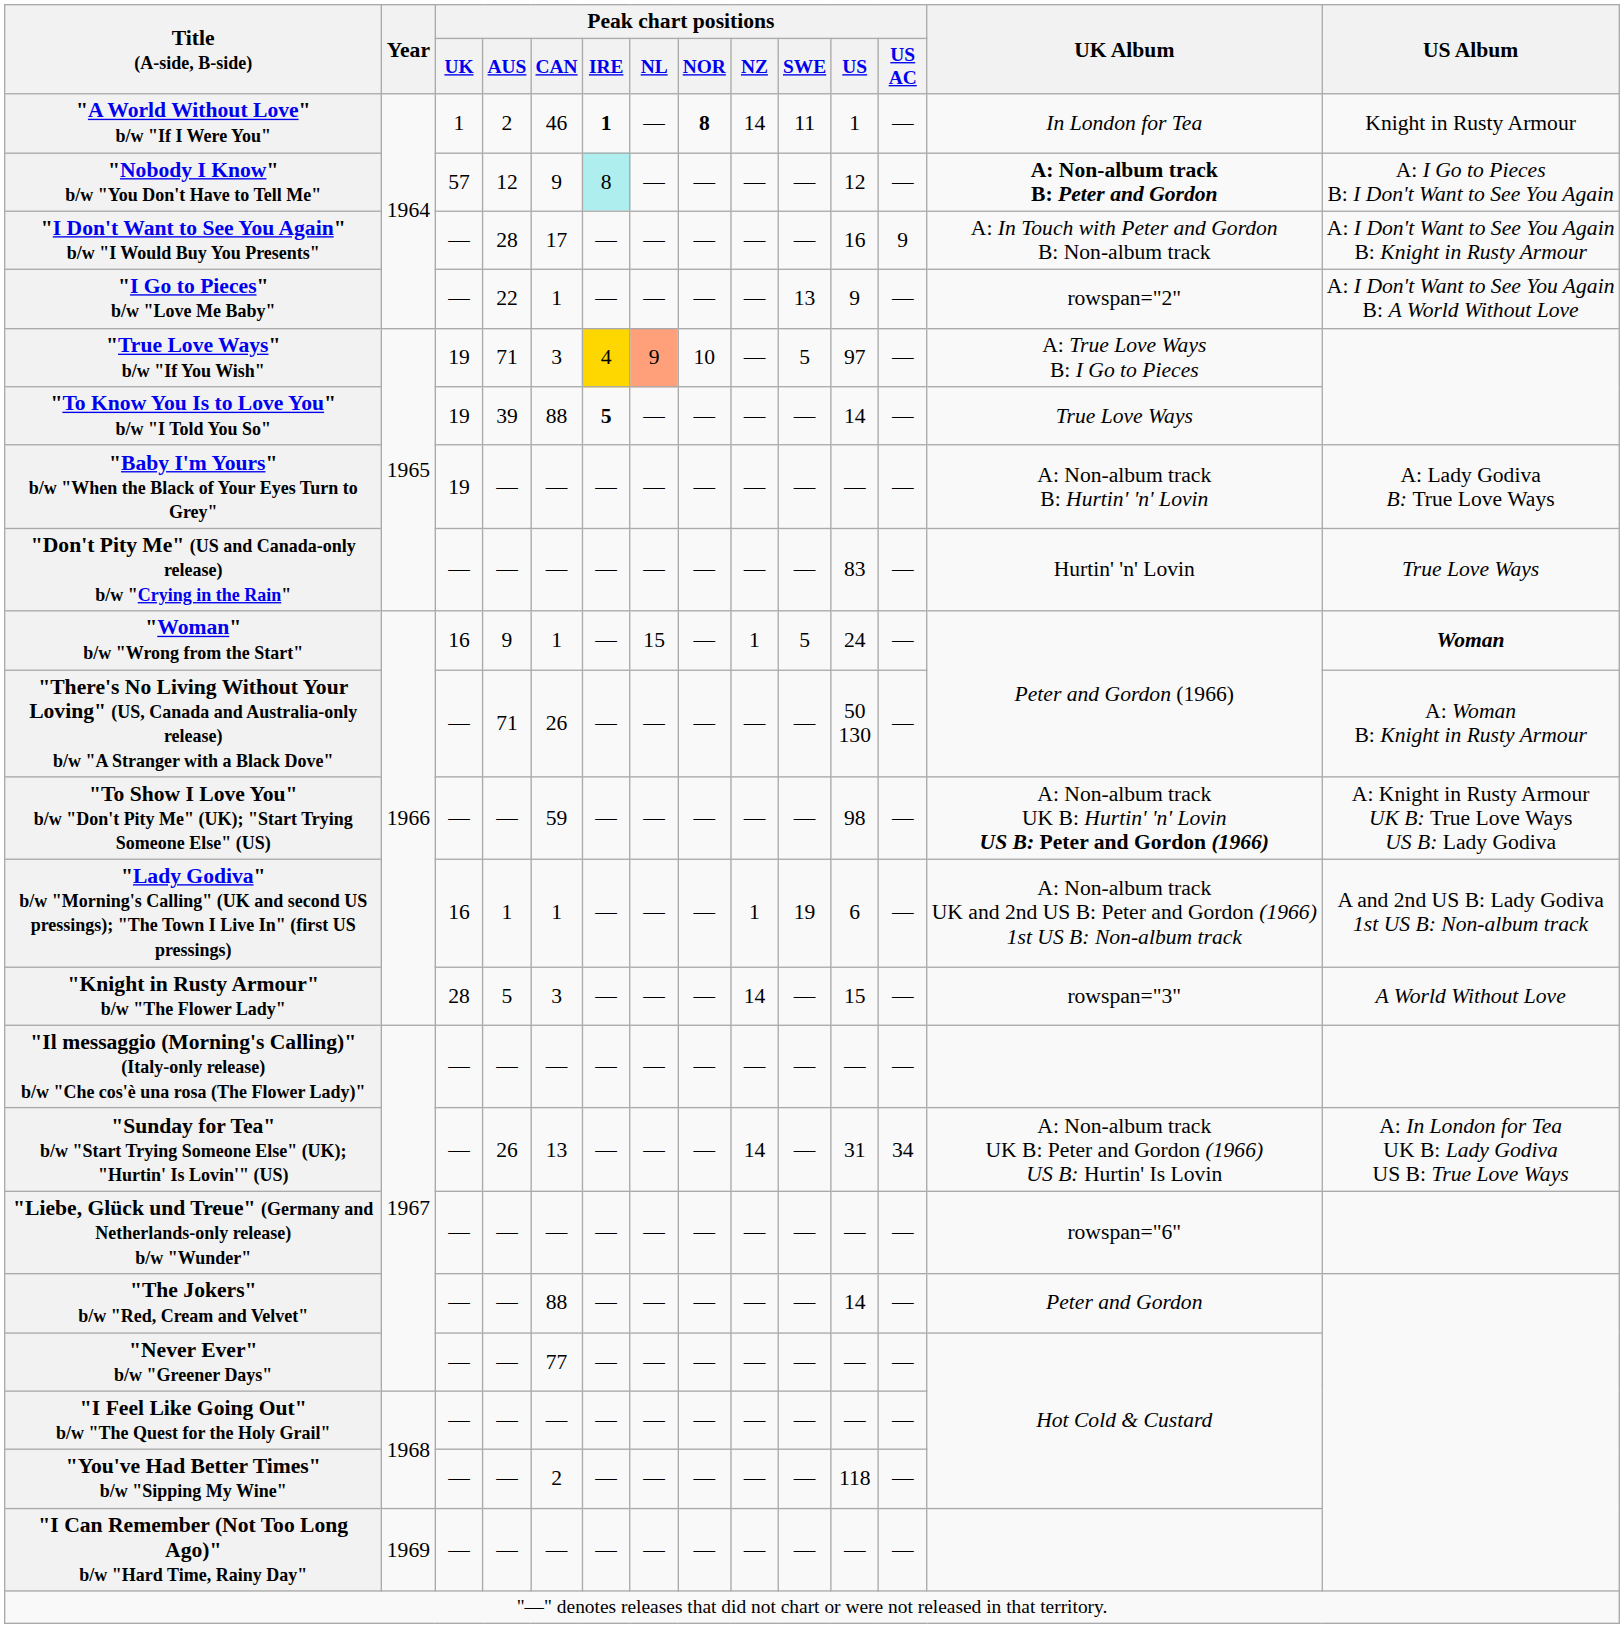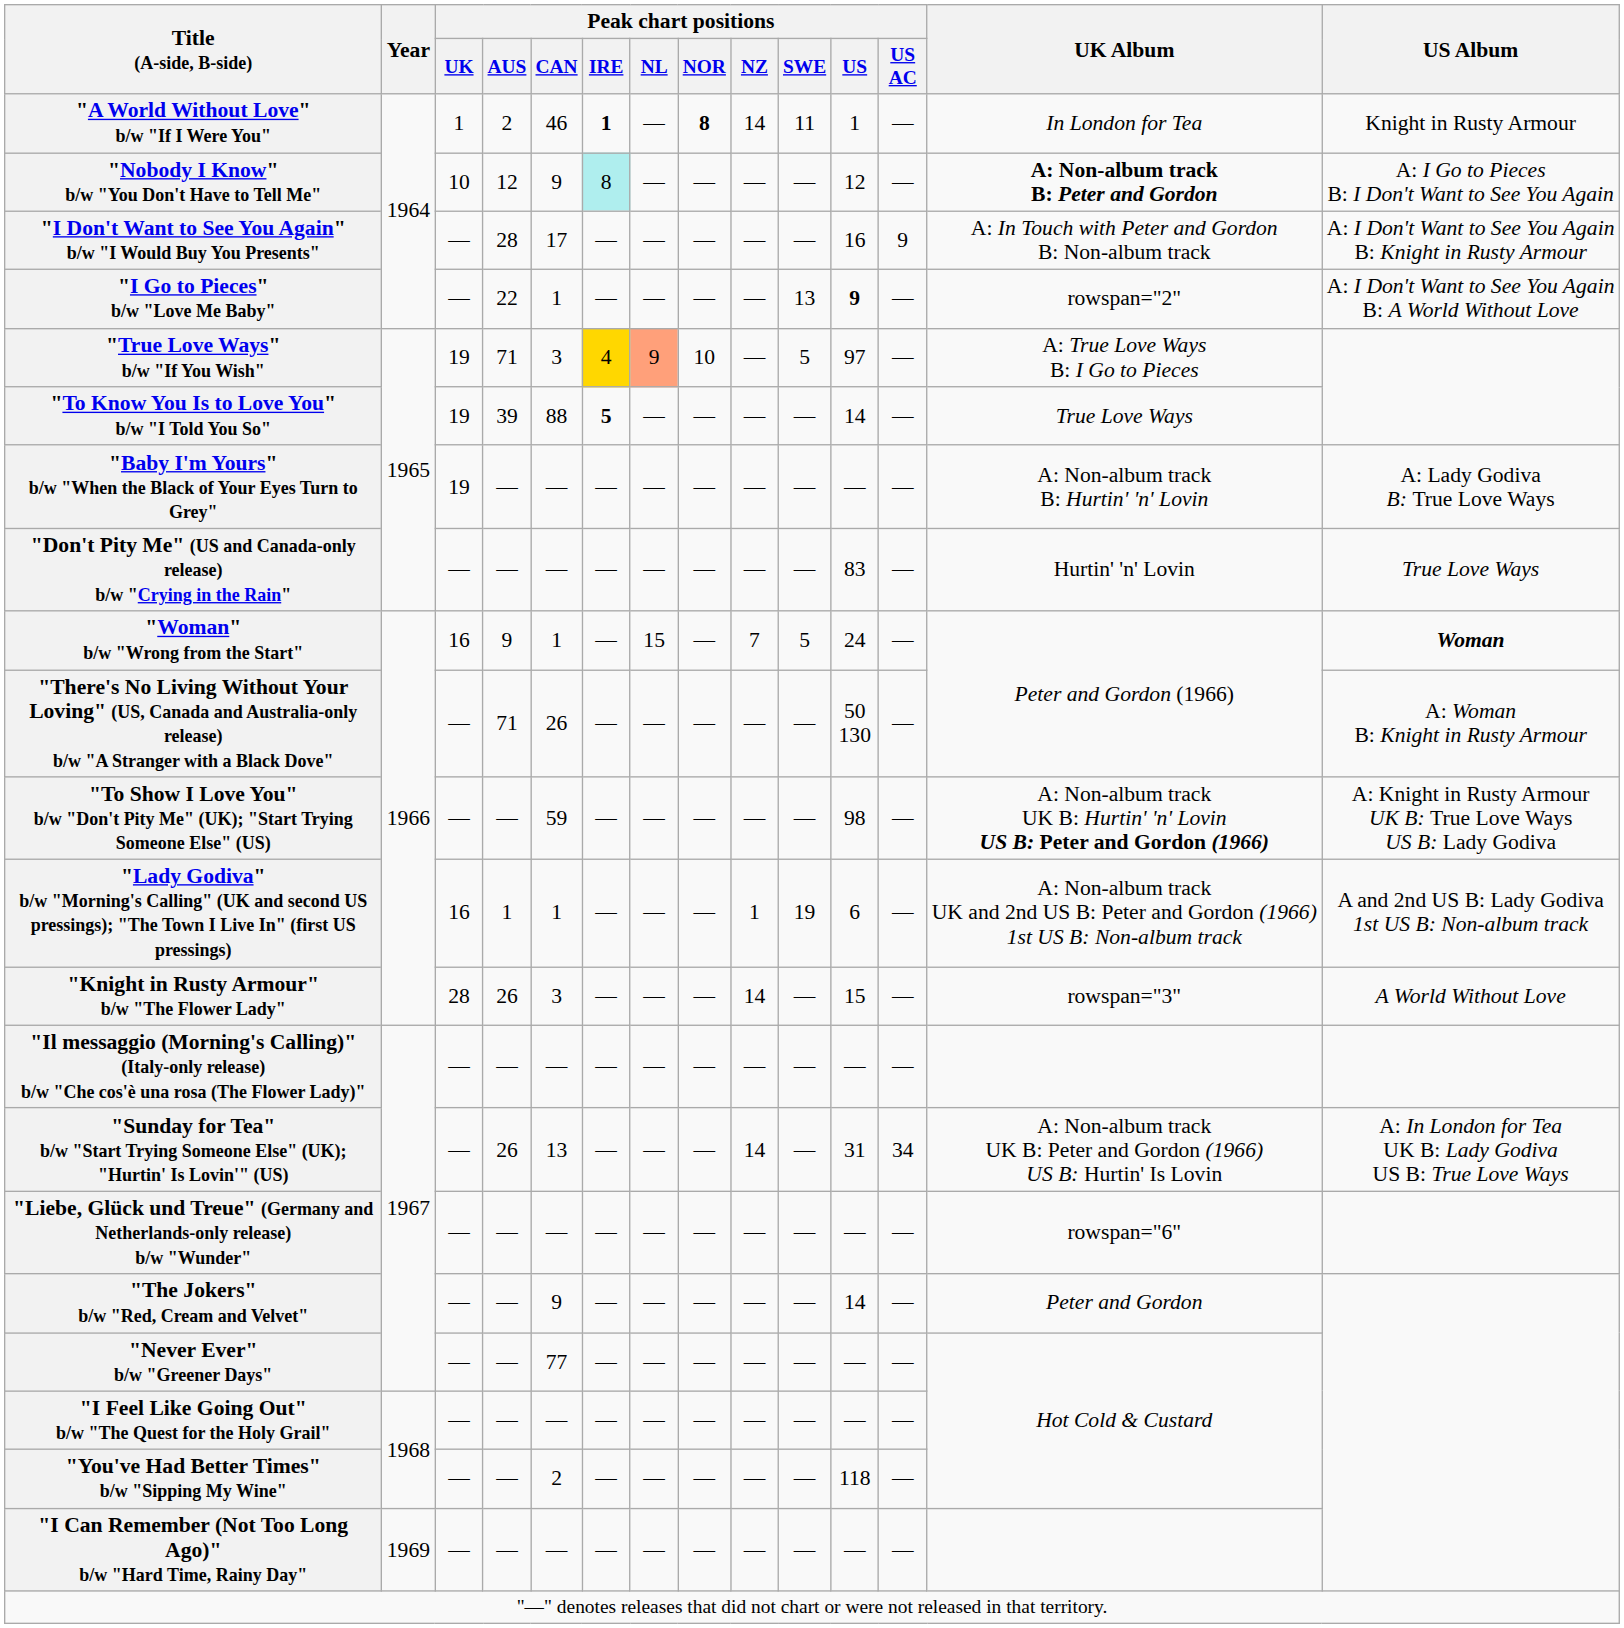"Nobody I Know" b/w "You Don't Have to Tell Me" | Peak chart positions / UK: 57 -> 10
"I Go to Pieces" b/w "Love Me Baby" | Peak chart positions / US: normal -> bold
"Woman" b/w "Wrong from the Start" | Peak chart positions / NZ: 1 -> 7
"Knight in Rusty Armour" b/w "The Flower Lady" | Peak chart positions / AUS: 5 -> 26
"The Jokers" b/w "Red, Cream and Velvet" | Peak chart positions / CAN: 88 -> 9
